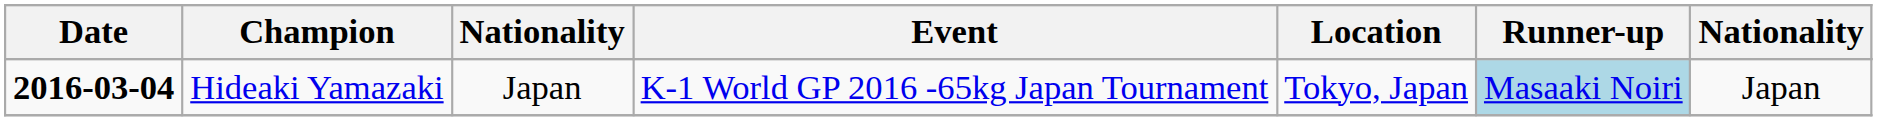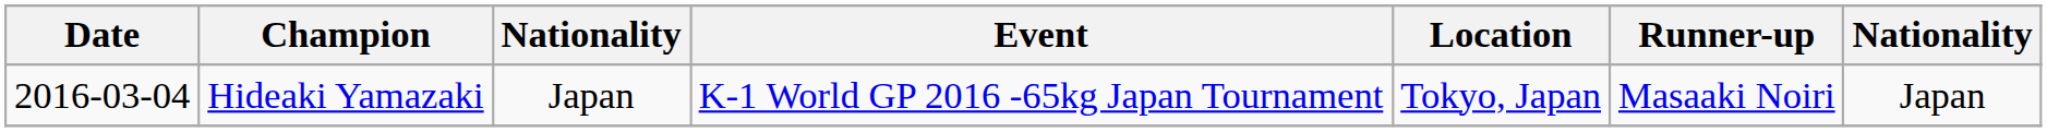Hideaki Yamazaki | Date: bold -> normal
Hideaki Yamazaki | Runner-up: lightblue background -> no background
